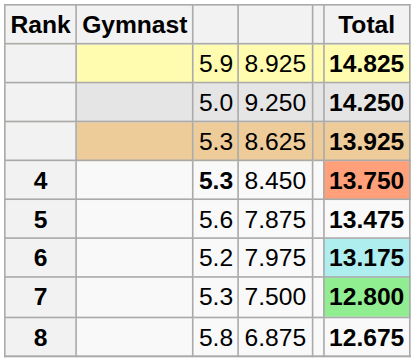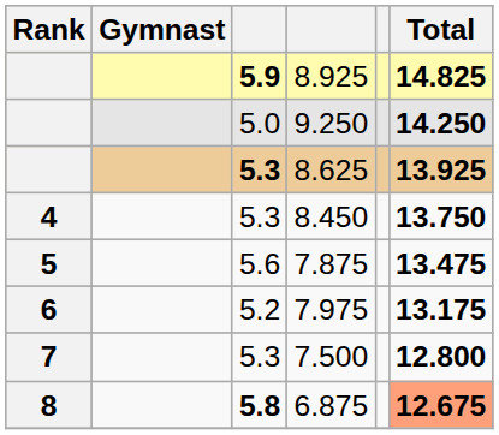8.925 | column 3: normal -> bold
8.625 | column 3: normal -> bold
8.450 | column 3: bold -> normal
8.450 | Total: lightsalmon background -> no background
7.975 | Total: paleturquoise background -> no background
7.500 | Total: lightgreen background -> no background
6.875 | column 3: normal -> bold
6.875 | Total: no background -> lightsalmon background
